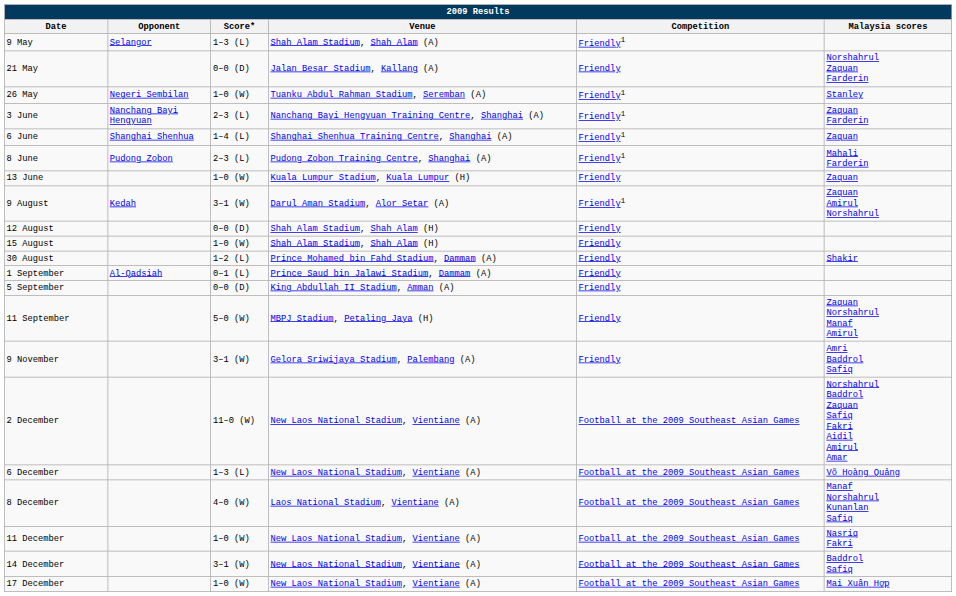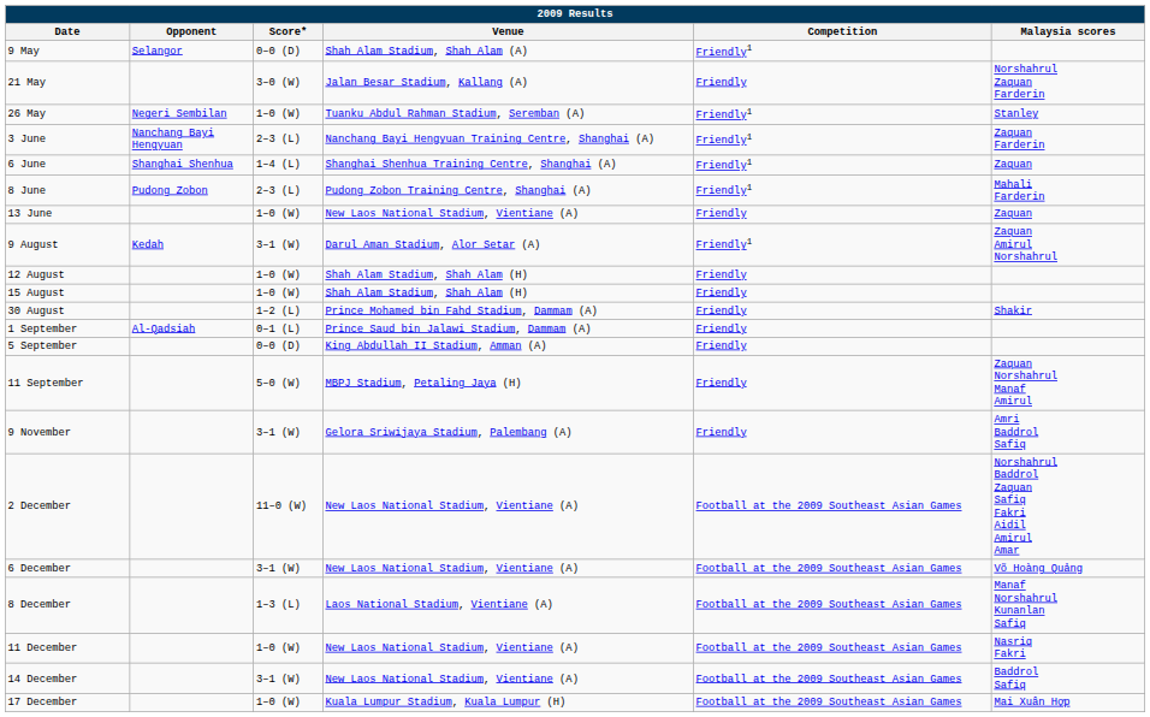9 May | Score*: 1–3 (L) -> 0–0 (D)
21 May | Score*: 0–0 (D) -> 3–0 (W)
13 June | Venue: Kuala Lumpur Stadium, Kuala Lumpur (H) -> New Laos National Stadium, Vientiane (A)
12 August | Score*: 0–0 (D) -> 1–0 (W)
6 December | Score*: 1–3 (L) -> 3–1 (W)
8 December | Score*: 4–0 (W) -> 1–3 (L)
17 December | Venue: New Laos National Stadium, Vientiane (A) -> Kuala Lumpur Stadium, Kuala Lumpur (H)
